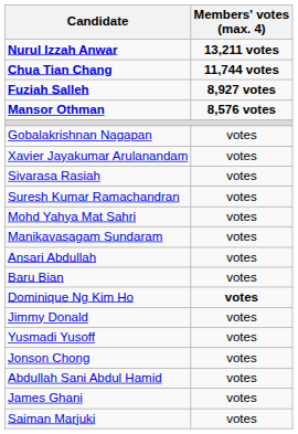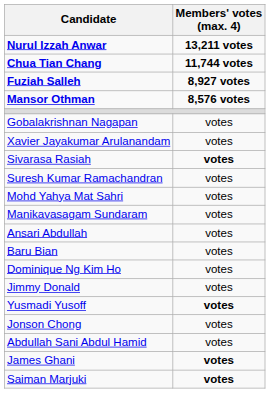Sivarasa Rasiah | Members' votes (max. 4): normal -> bold
Dominique Ng Kim Ho | Members' votes (max. 4): bold -> normal
Yusmadi Yusoff | Members' votes (max. 4): normal -> bold
James Ghani | Members' votes (max. 4): normal -> bold
Saiman Marjuki | Members' votes (max. 4): normal -> bold
